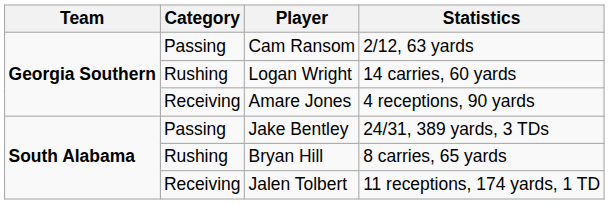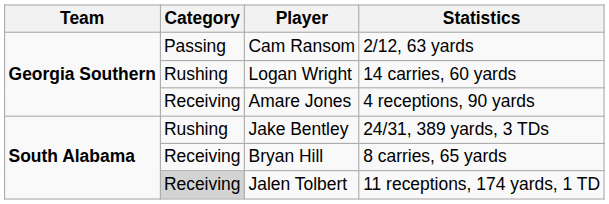Jake Bentley | Category: Passing -> Rushing
Bryan Hill | Category: Rushing -> Receiving
Jalen Tolbert | Category: no background -> lightgrey background
